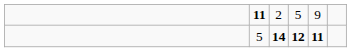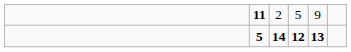row 2 | column 2: normal -> bold
row 2 | column 5: 11 -> 13
